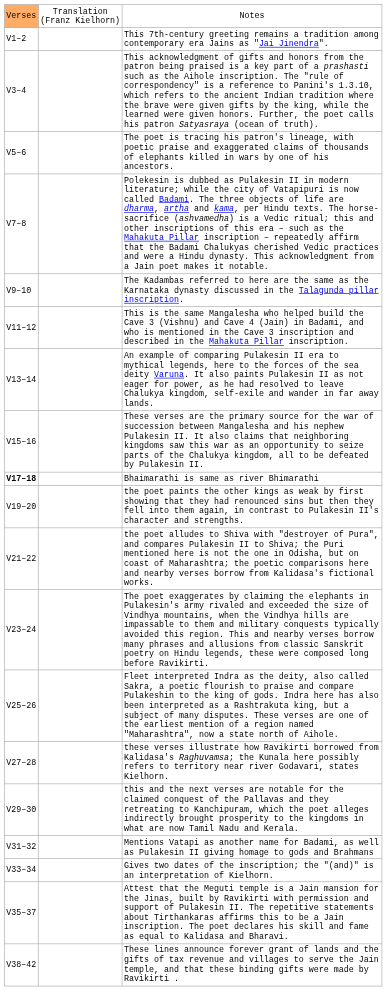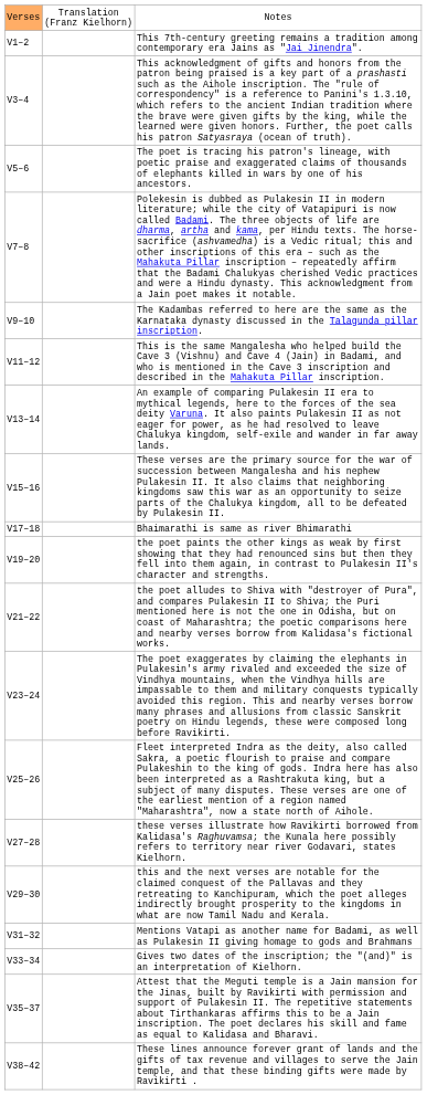Bhaimarathi is same as river Bhimarathi | column 1: bold -> normal
